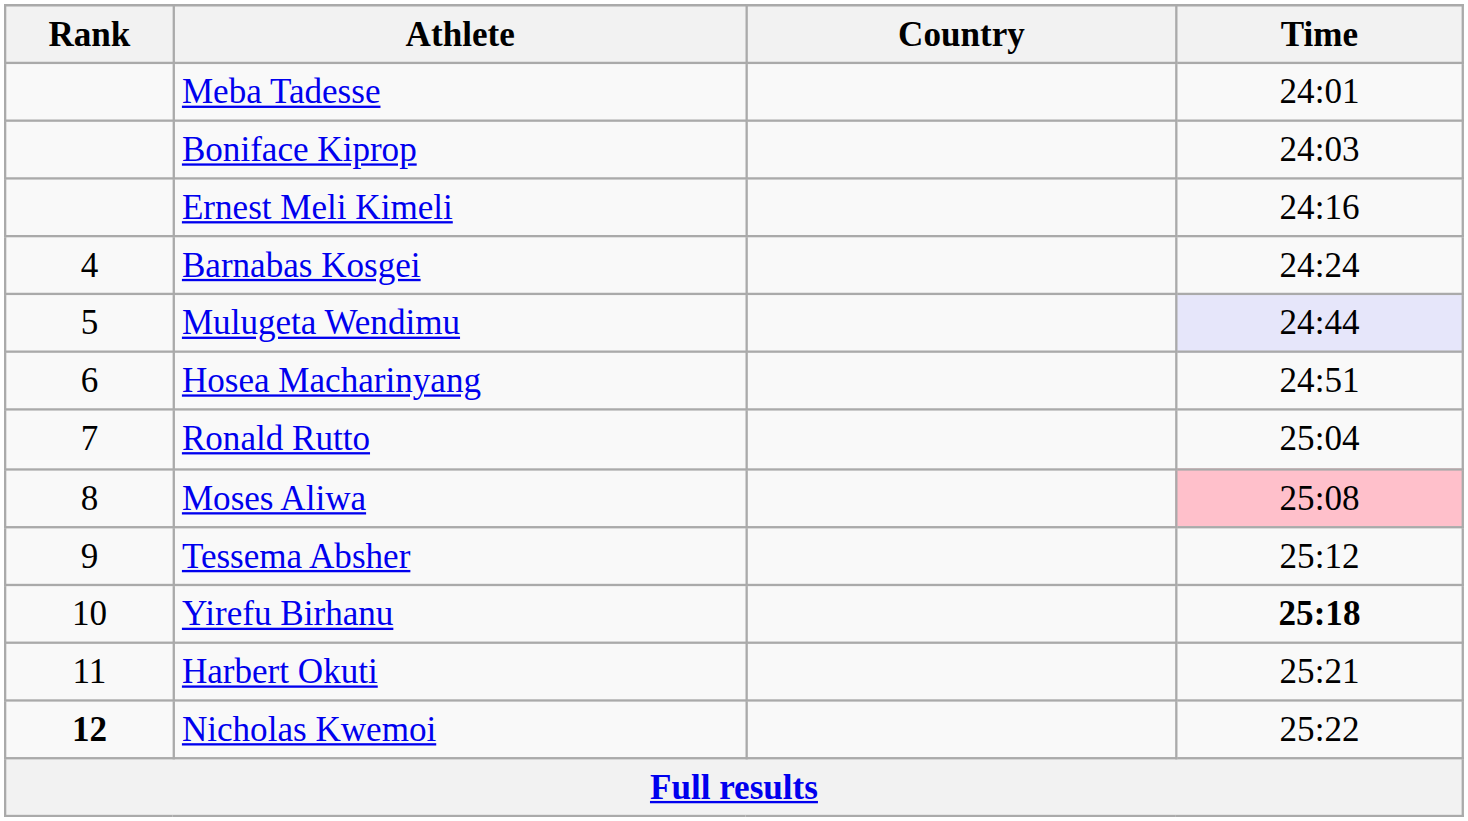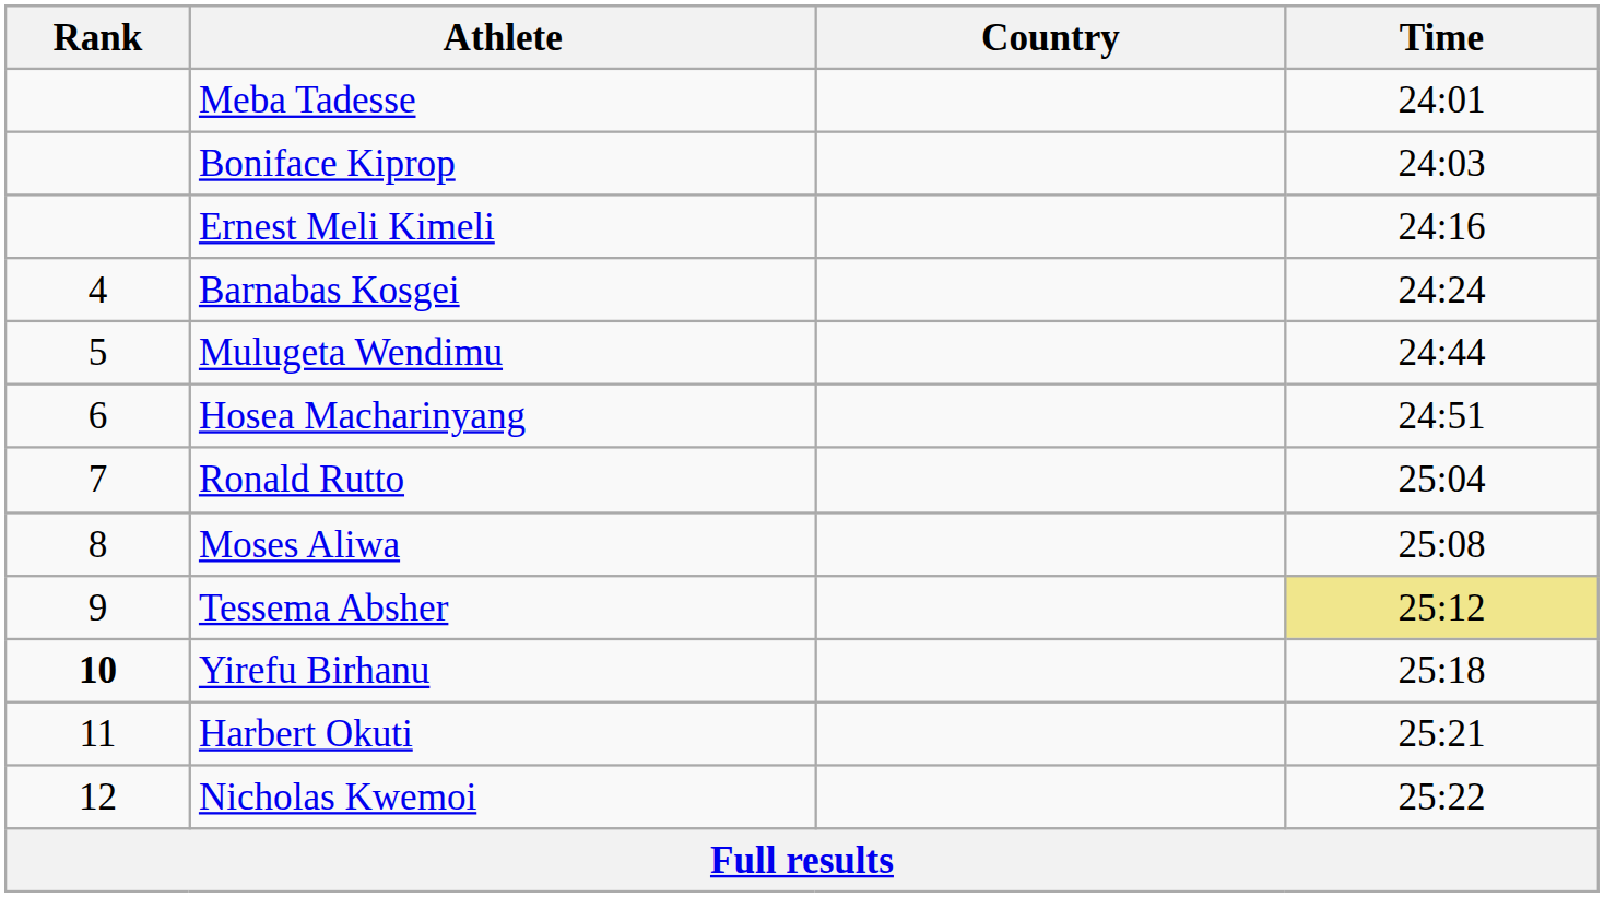Mulugeta Wendimu | Time: lavender background -> no background
Moses Aliwa | Time: pink background -> no background
Tessema Absher | Time: no background -> khaki background
Yirefu Birhanu | Rank: normal -> bold
Yirefu Birhanu | Time: bold -> normal
Nicholas Kwemoi | Rank: bold -> normal
